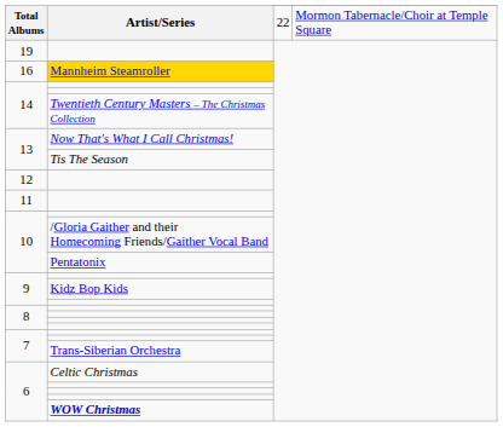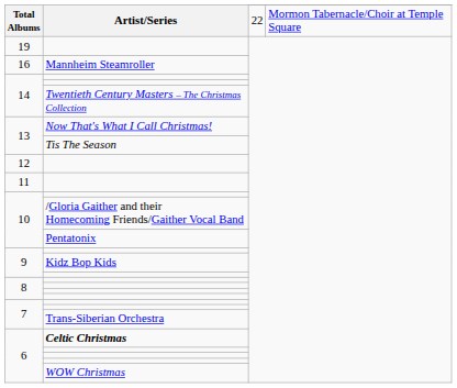16 | Artist/Series: gold background -> no background
6 / Celtic Christmas | Artist/Series: normal -> bold
6 / WOW Christmas | Artist/Series: bold -> normal
